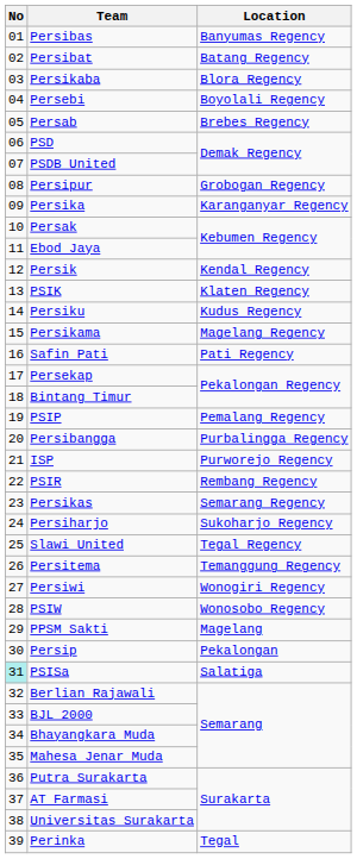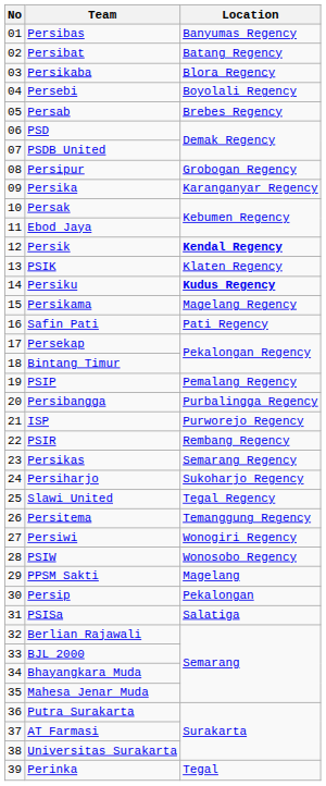Persik | Location: normal -> bold
Persiku | Location: normal -> bold
PSISa | No: paleturquoise background -> no background
